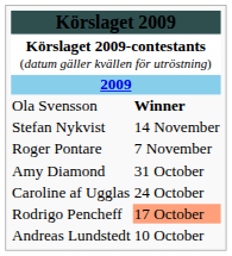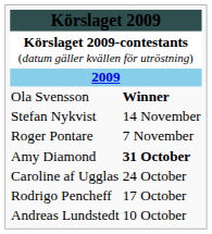Amy Diamond | column 2: normal -> bold
Rodrigo Pencheff | column 2: lightsalmon background -> no background
